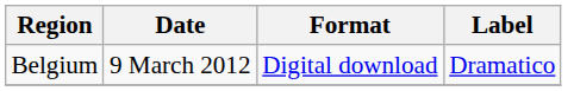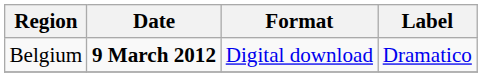Belgium | Date: normal -> bold
